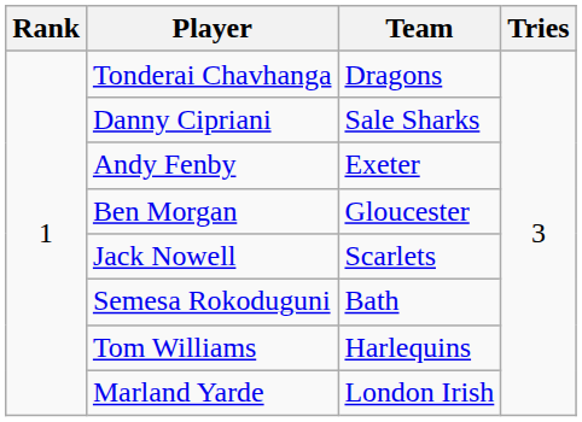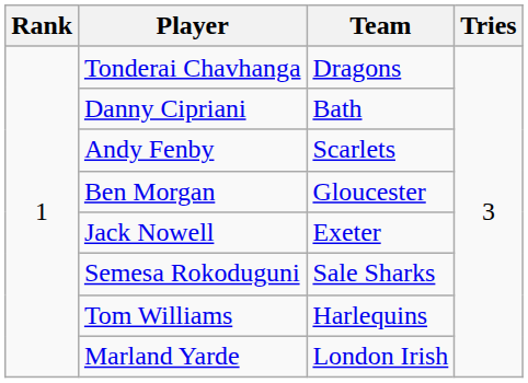Danny Cipriani | Team: Sale Sharks -> Bath
Andy Fenby | Team: Exeter -> Scarlets
Jack Nowell | Team: Scarlets -> Exeter
Semesa Rokoduguni | Team: Bath -> Sale Sharks
